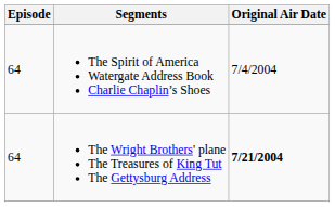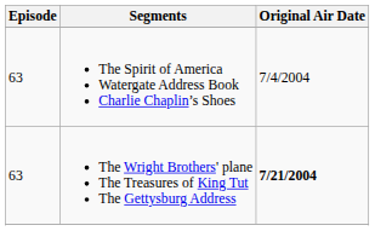row 2 | Episode: 64 -> 63
row 3 | Episode: 64 -> 63
